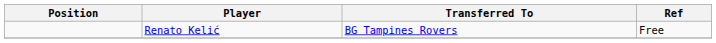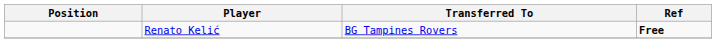Renato Kelić | Ref: normal -> bold
